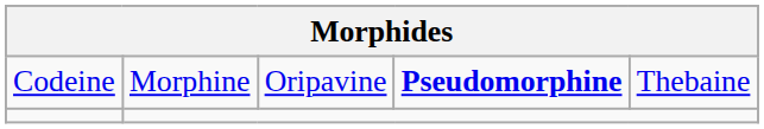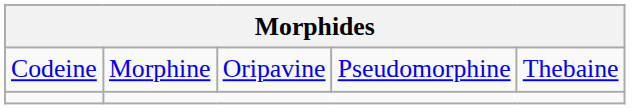Codeine | column 4: bold -> normal
